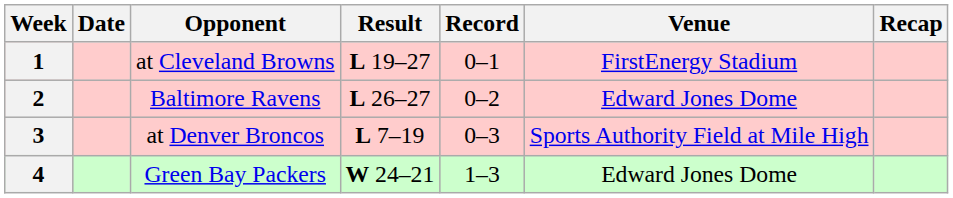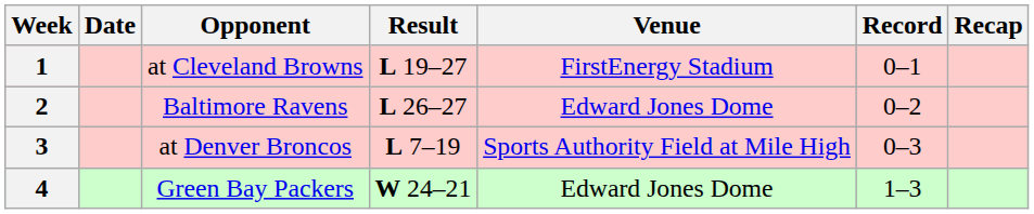columns swapped: Record <-> Venue
